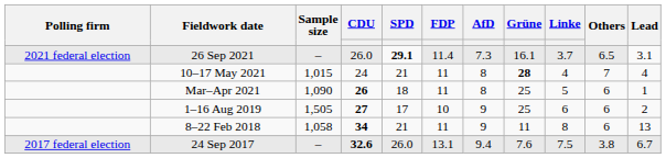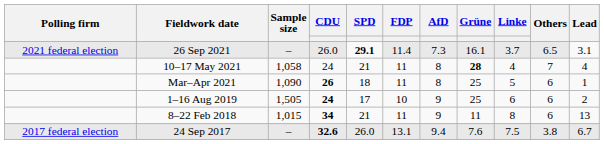10–17 May 2021 | Sample size: 1,015 -> 1,058
1–16 Aug 2019 | CDU: 27 -> 24
8–22 Feb 2018 | Sample size: 1,058 -> 1,015
